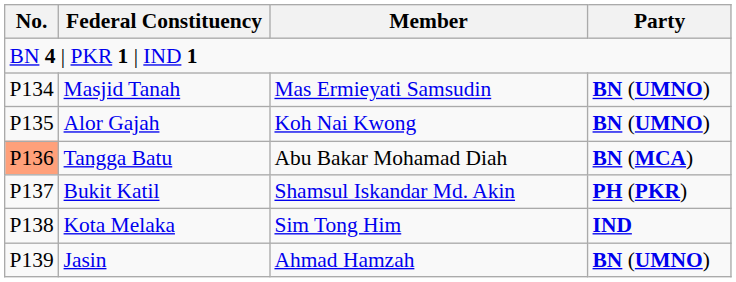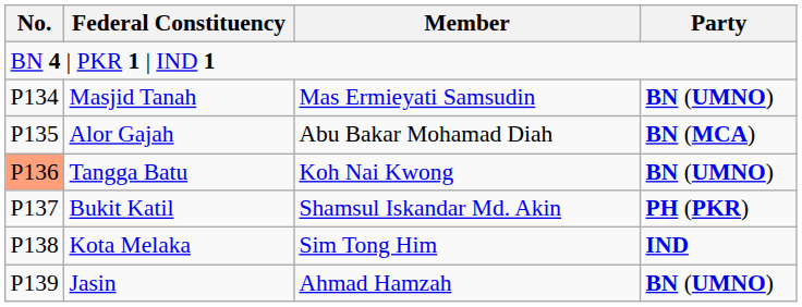Alor Gajah | Member: Koh Nai Kwong -> Abu Bakar Mohamad Diah
Alor Gajah | Party: BN (UMNO) -> BN (MCA)
Tangga Batu | Member: Abu Bakar Mohamad Diah -> Koh Nai Kwong
Tangga Batu | Party: BN (MCA) -> BN (UMNO)
